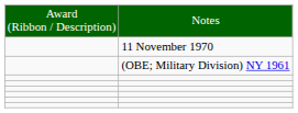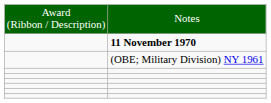row 2 | column 2: normal -> bold
